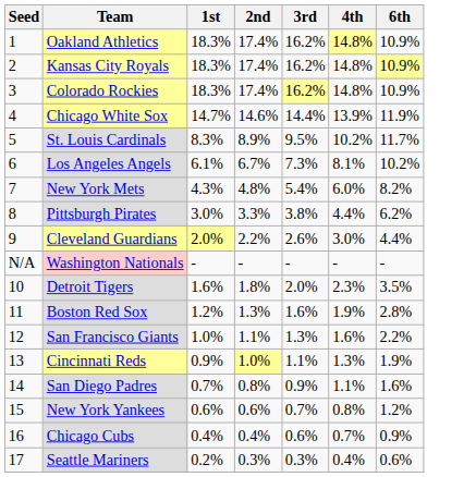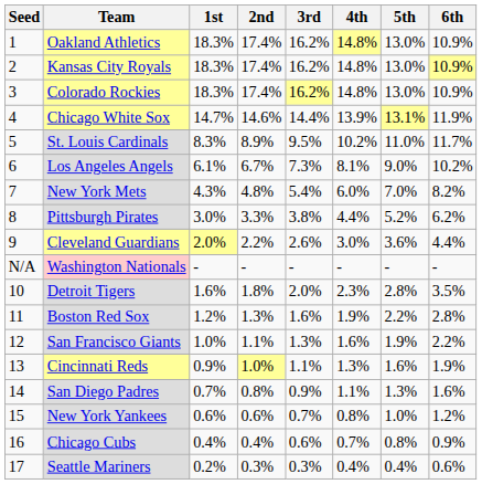+ column: 5th | 13.0% | 13.0% | 13.0% | 13.1% | 11.0% | 9.0% | 7.0% | 5.2% | 3.6% | - | 2.8% | 2.2% | 1.9% | 1.6% | 1.3% | 1.0% | 0.8% | 0.4%
